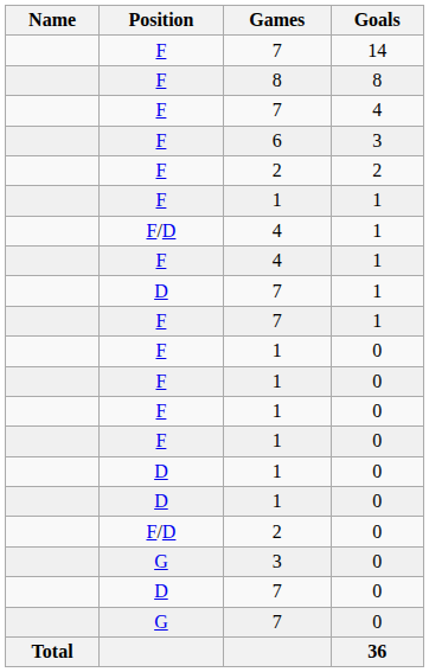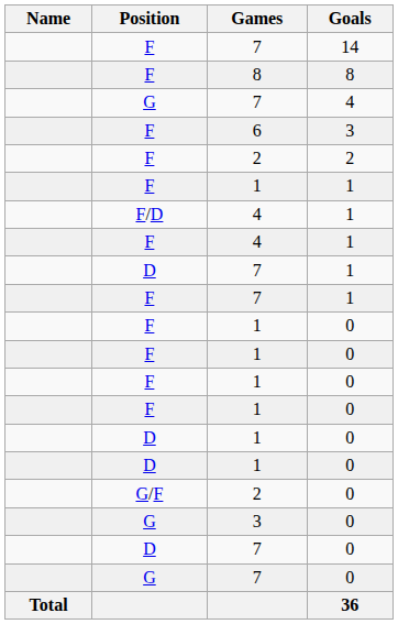7 / 4 | Position: F -> G
2 / 0 | Position: F/D -> G/F
